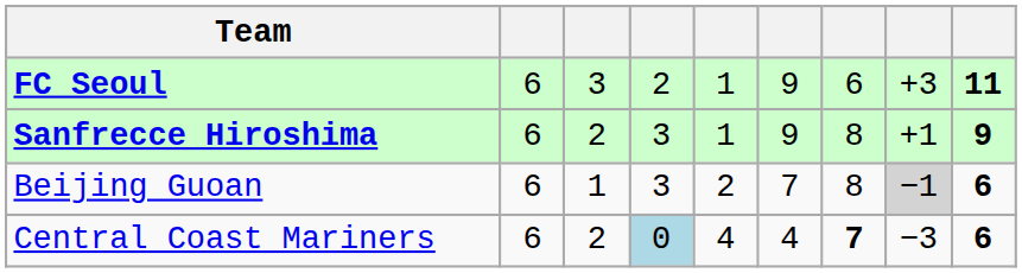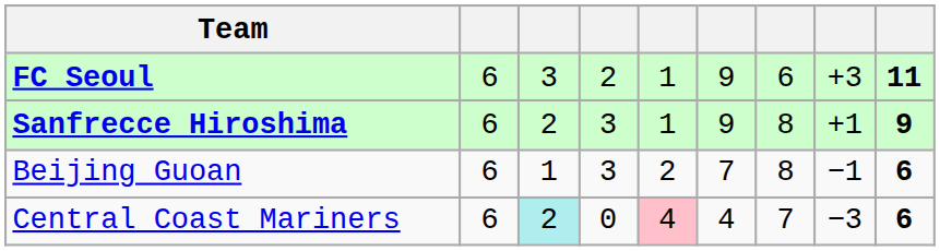Beijing Guoan | column 8: lightgrey background -> no background
Central Coast Mariners | column 3: no background -> paleturquoise background
Central Coast Mariners | column 4: lightblue background -> no background
Central Coast Mariners | column 5: no background -> pink background
Central Coast Mariners | column 7: bold -> normal
